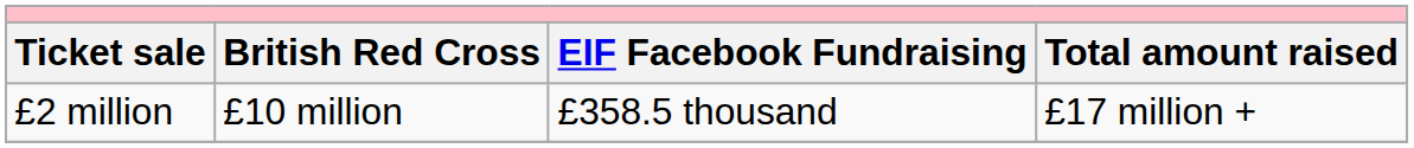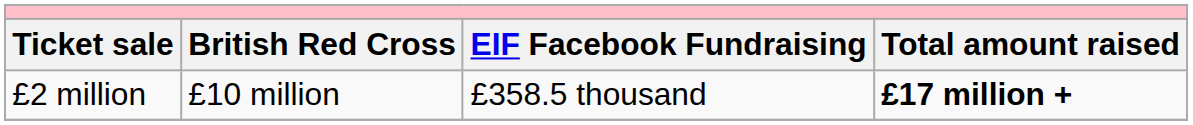£2 million | column 4: normal -> bold
